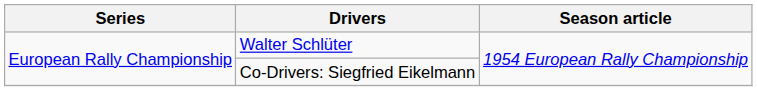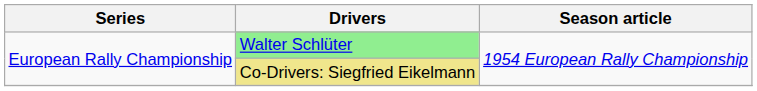Walter Schlüter | Drivers: no background -> lightgreen background
Co-Drivers: Siegfried Eikelmann | Drivers: no background -> khaki background
